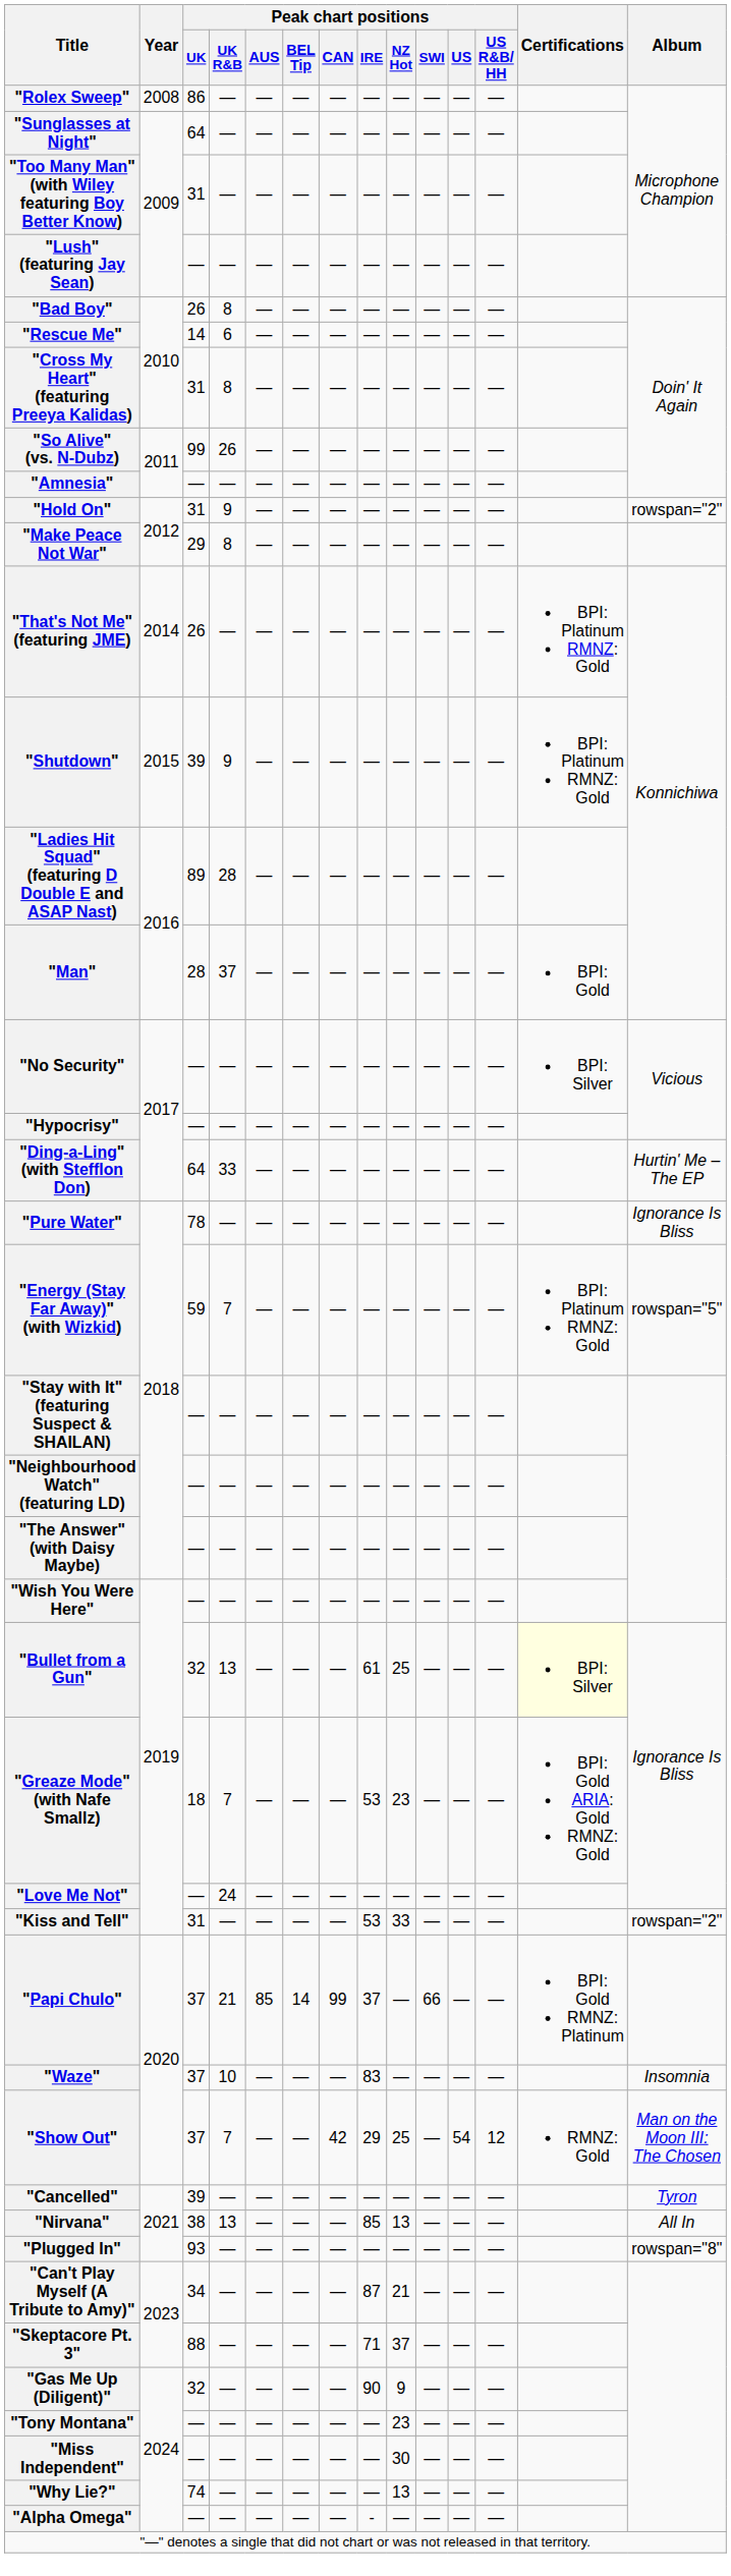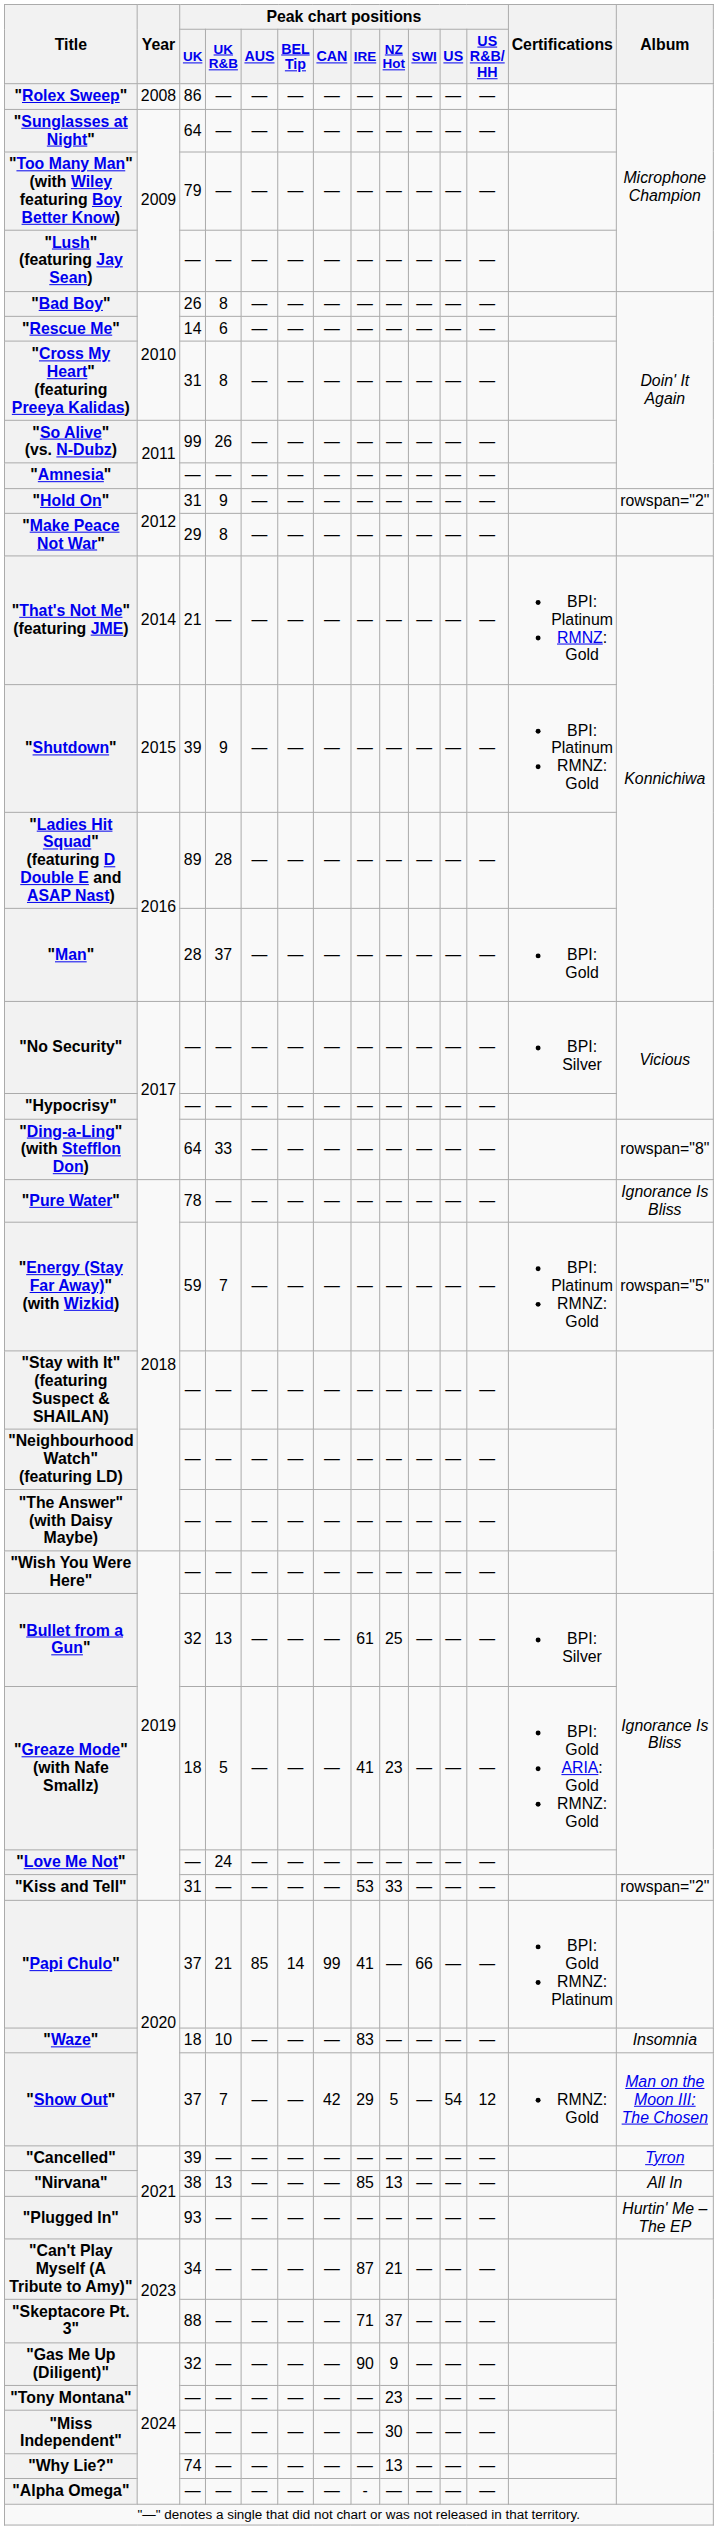"Too Many Man" (with Wiley featuring Boy Better Know) | Peak chart positions / UK: 31 -> 79
"That's Not Me" (featuring JME) | Peak chart positions / UK: 26 -> 21
"Ding-a-Ling" (with Stefflon Don) | Album: Hurtin' Me – The EP -> rowspan="8"
"Bullet from a Gun" | Certifications: lightyellow background -> no background
"Greaze Mode" (with Nafe Smallz) | Peak chart positions / UK R&B: 7 -> 5
"Greaze Mode" (with Nafe Smallz) | Peak chart positions / IRE: 53 -> 41
"Papi Chulo" | Peak chart positions / IRE: 37 -> 41
"Waze" | Peak chart positions / UK: 37 -> 18
"Show Out" | Peak chart positions / NZ Hot: 25 -> 5
"Plugged In" | Album: rowspan="8" -> Hurtin' Me – The EP
